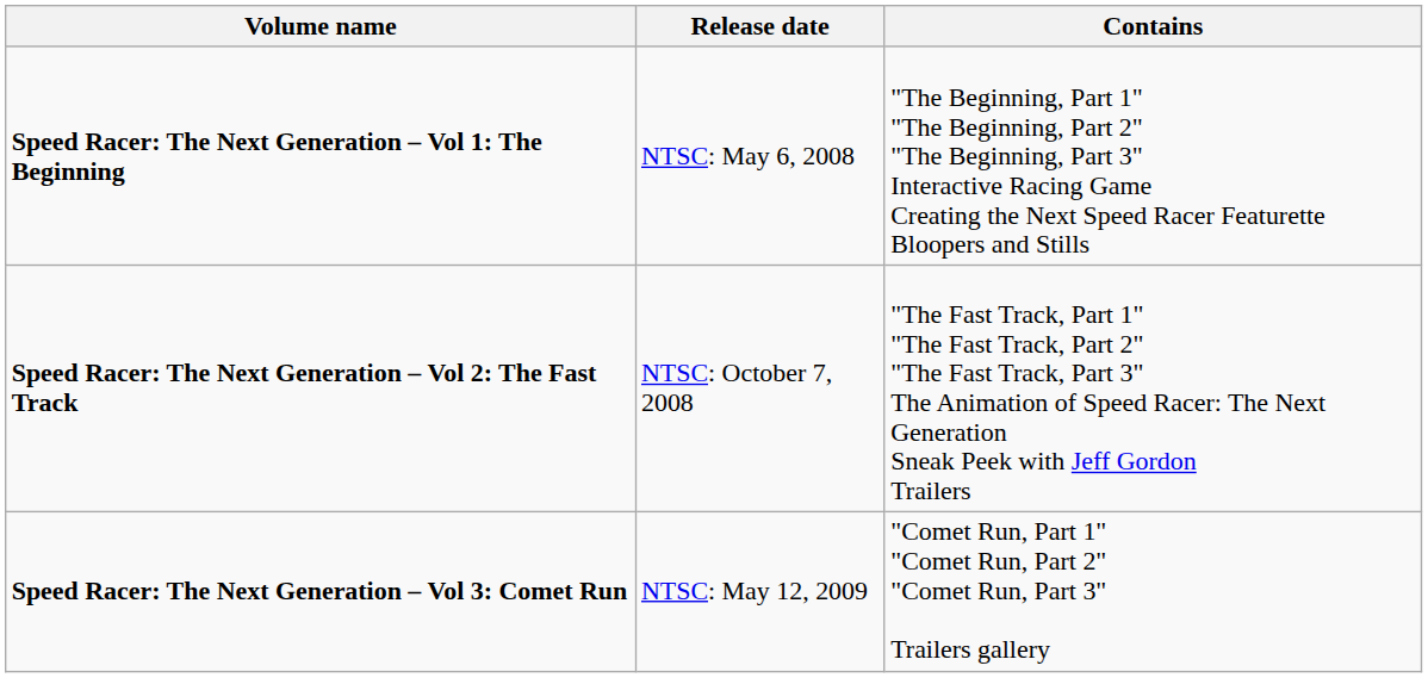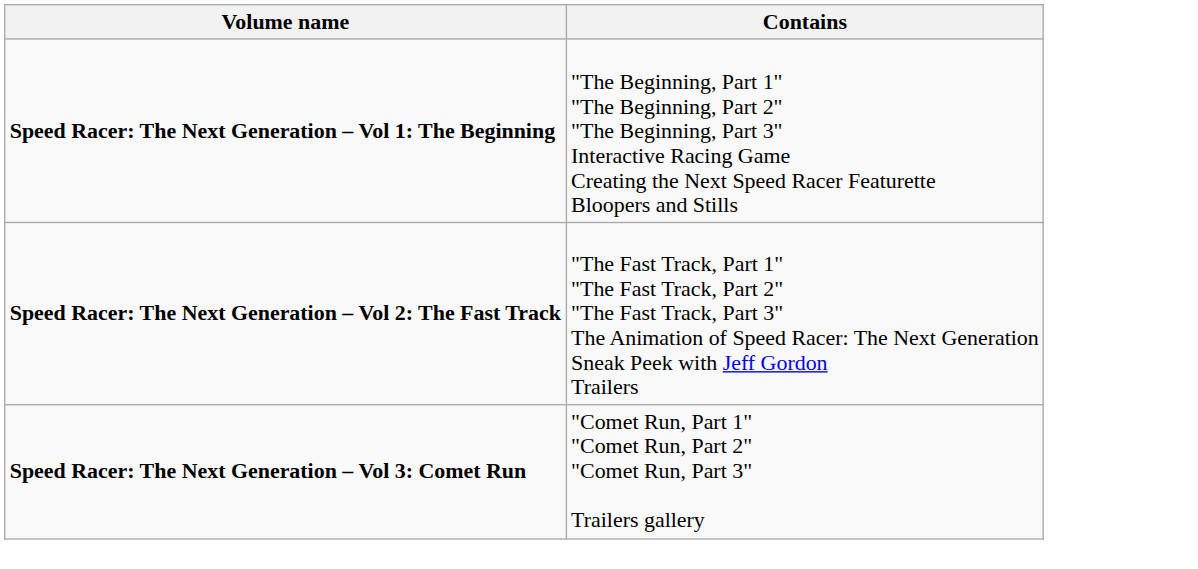- column: Release date | NTSC: May 6, 2008 | NTSC: October 7, 2008 | NTSC: May 12, 2009
